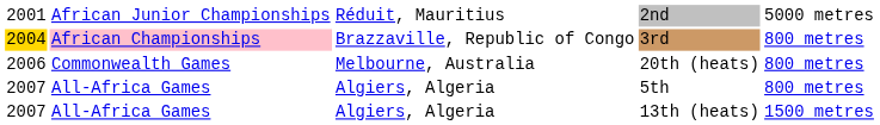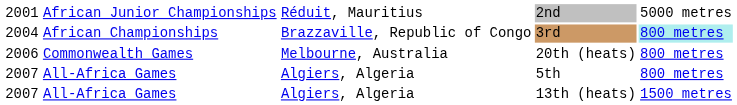3rd | column 1: gold background -> no background
3rd | column 2: pink background -> no background
3rd | column 5: no background -> paleturquoise background
